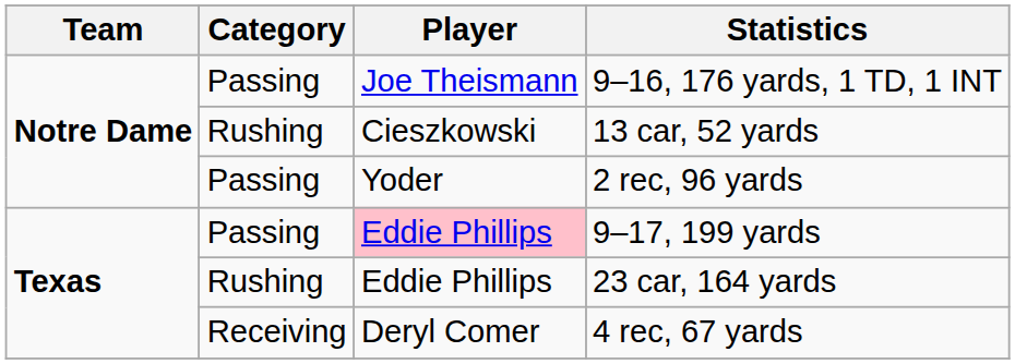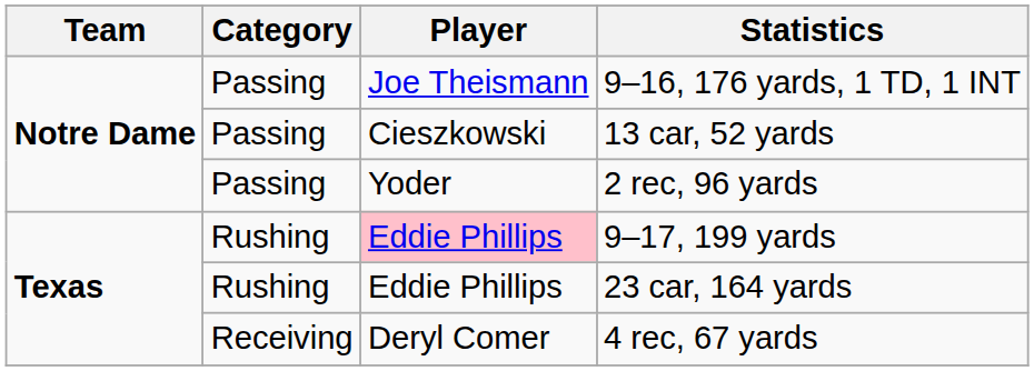13 car, 52 yards | Category: Rushing -> Passing
9–17, 199 yards | Category: Passing -> Rushing
